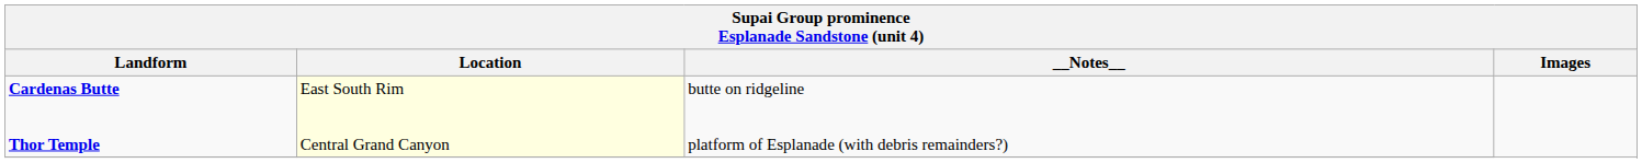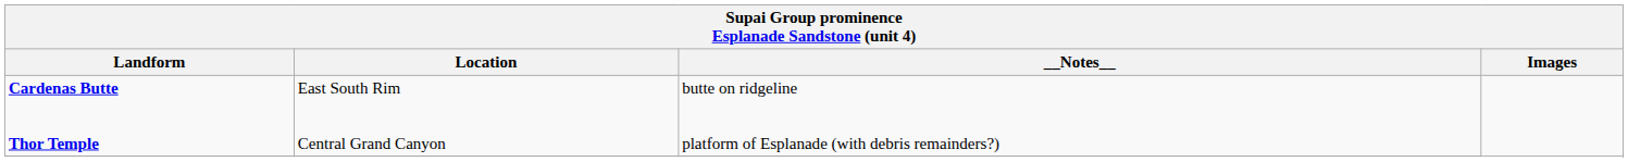Cardenas Butte Thor Temple | Location: lightyellow background -> no background
